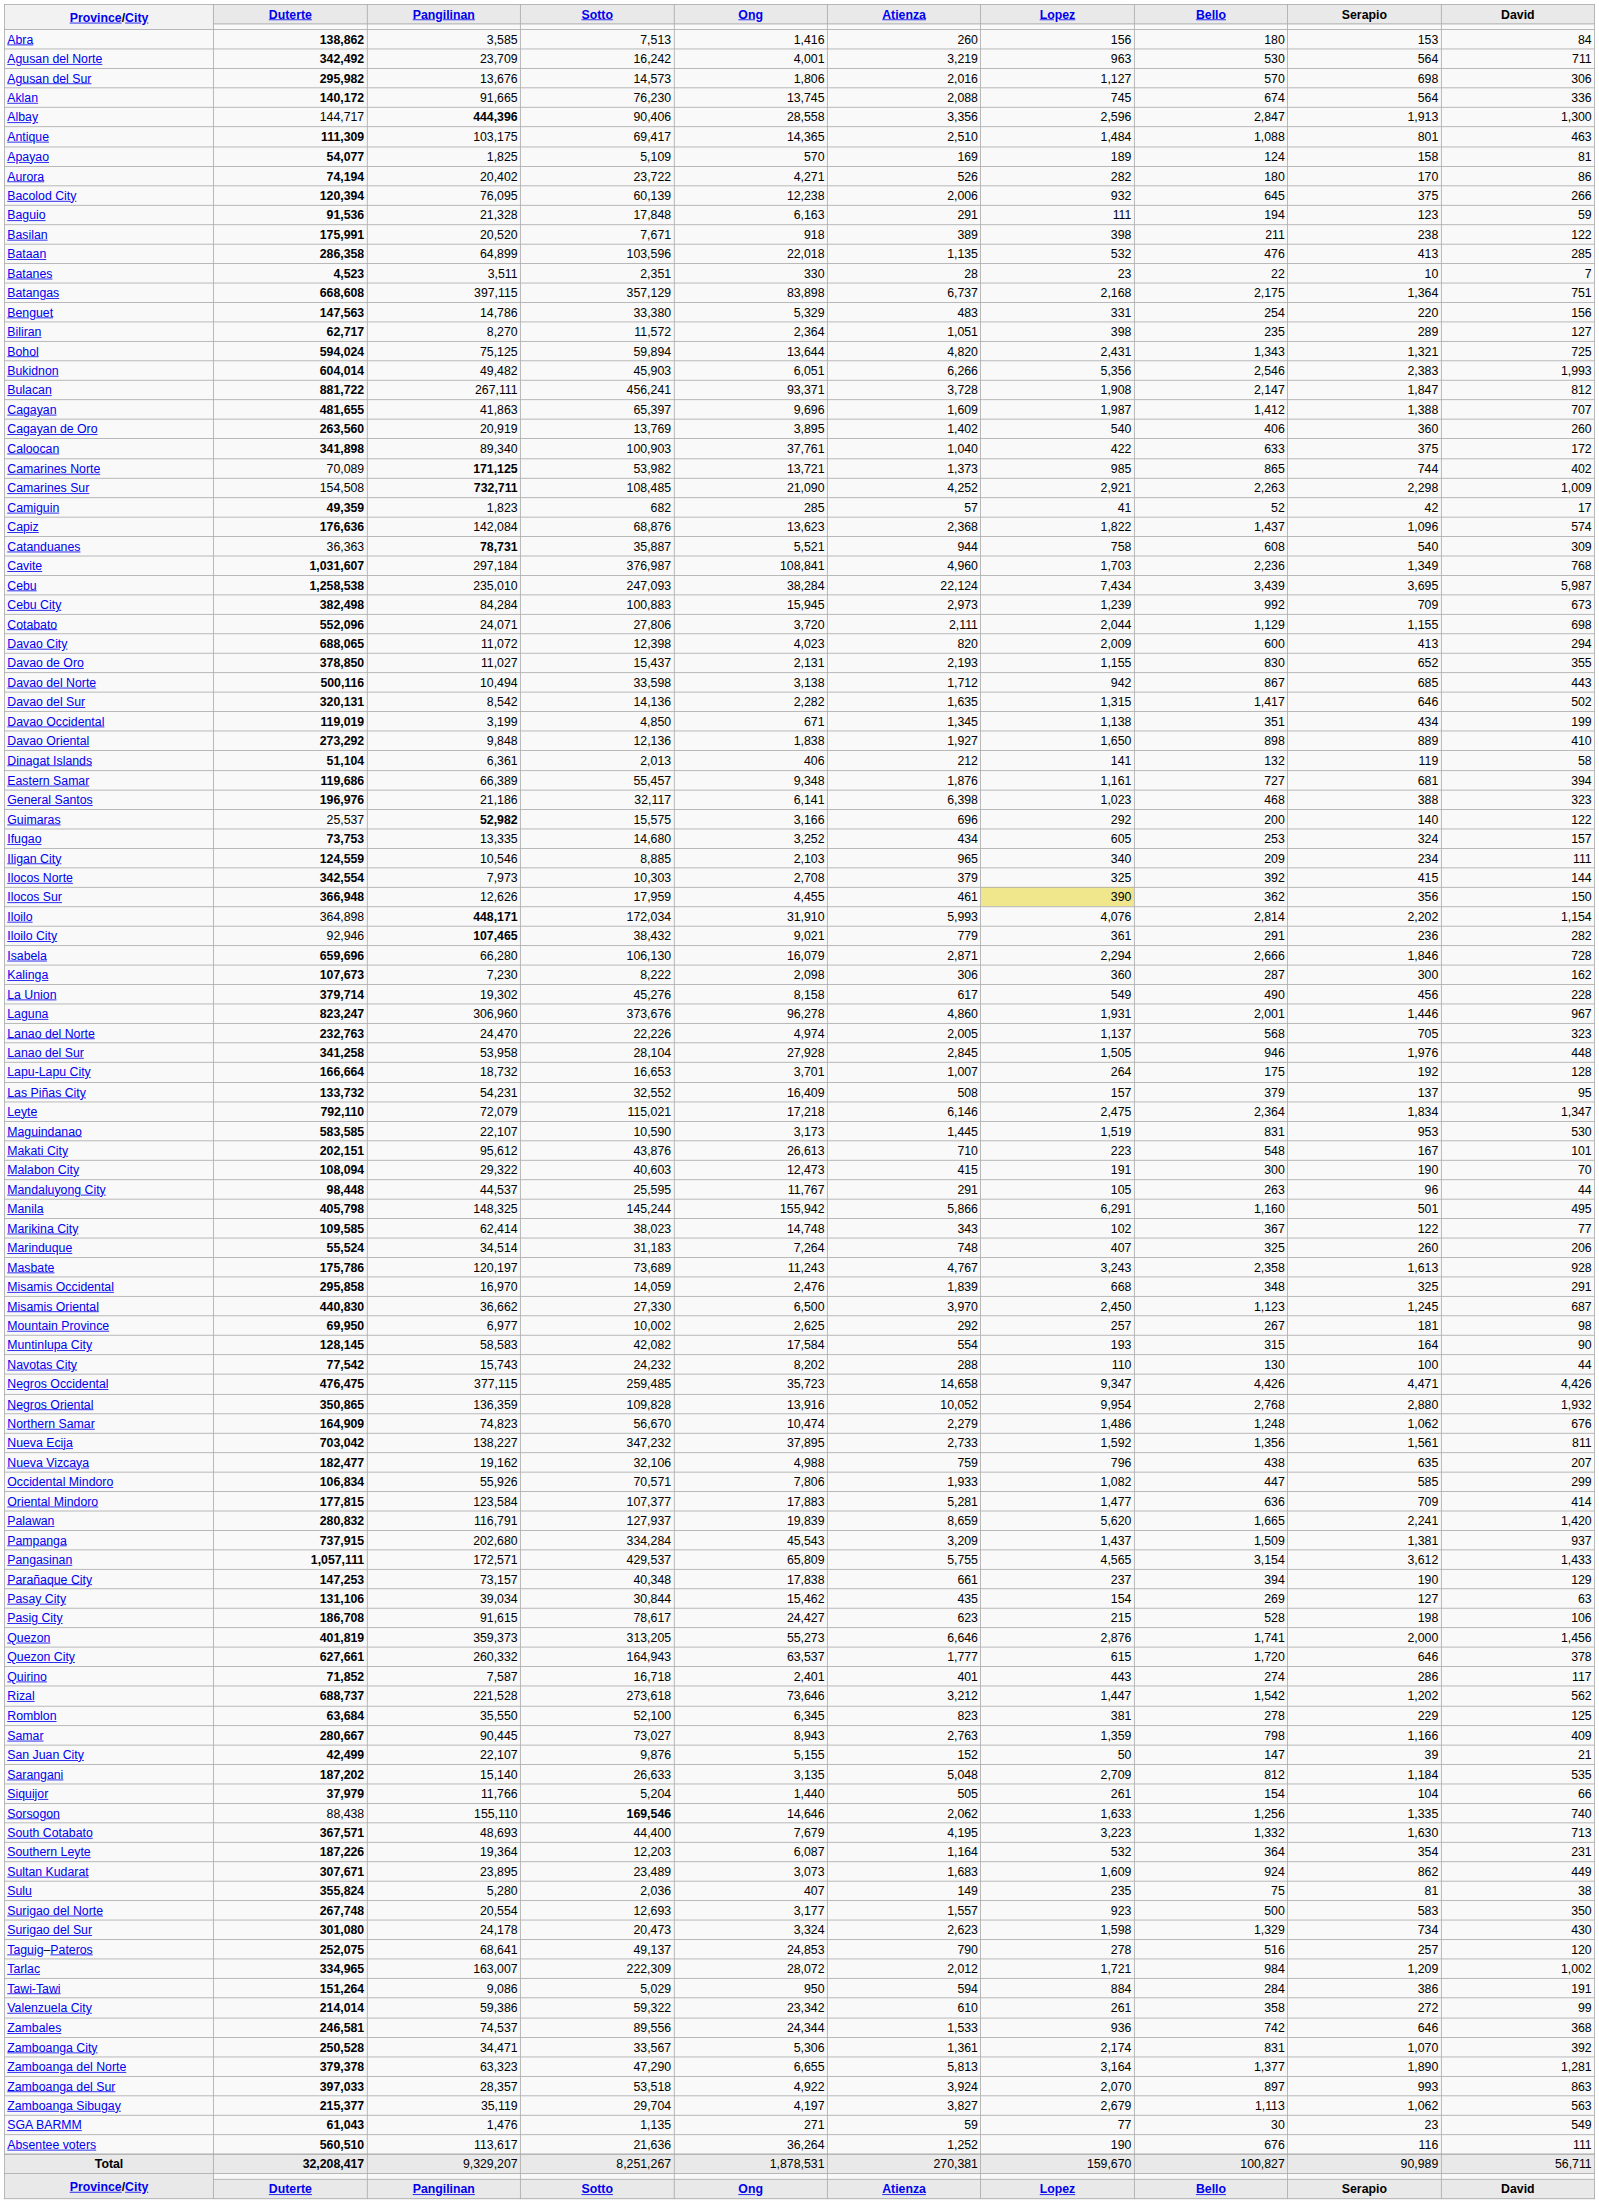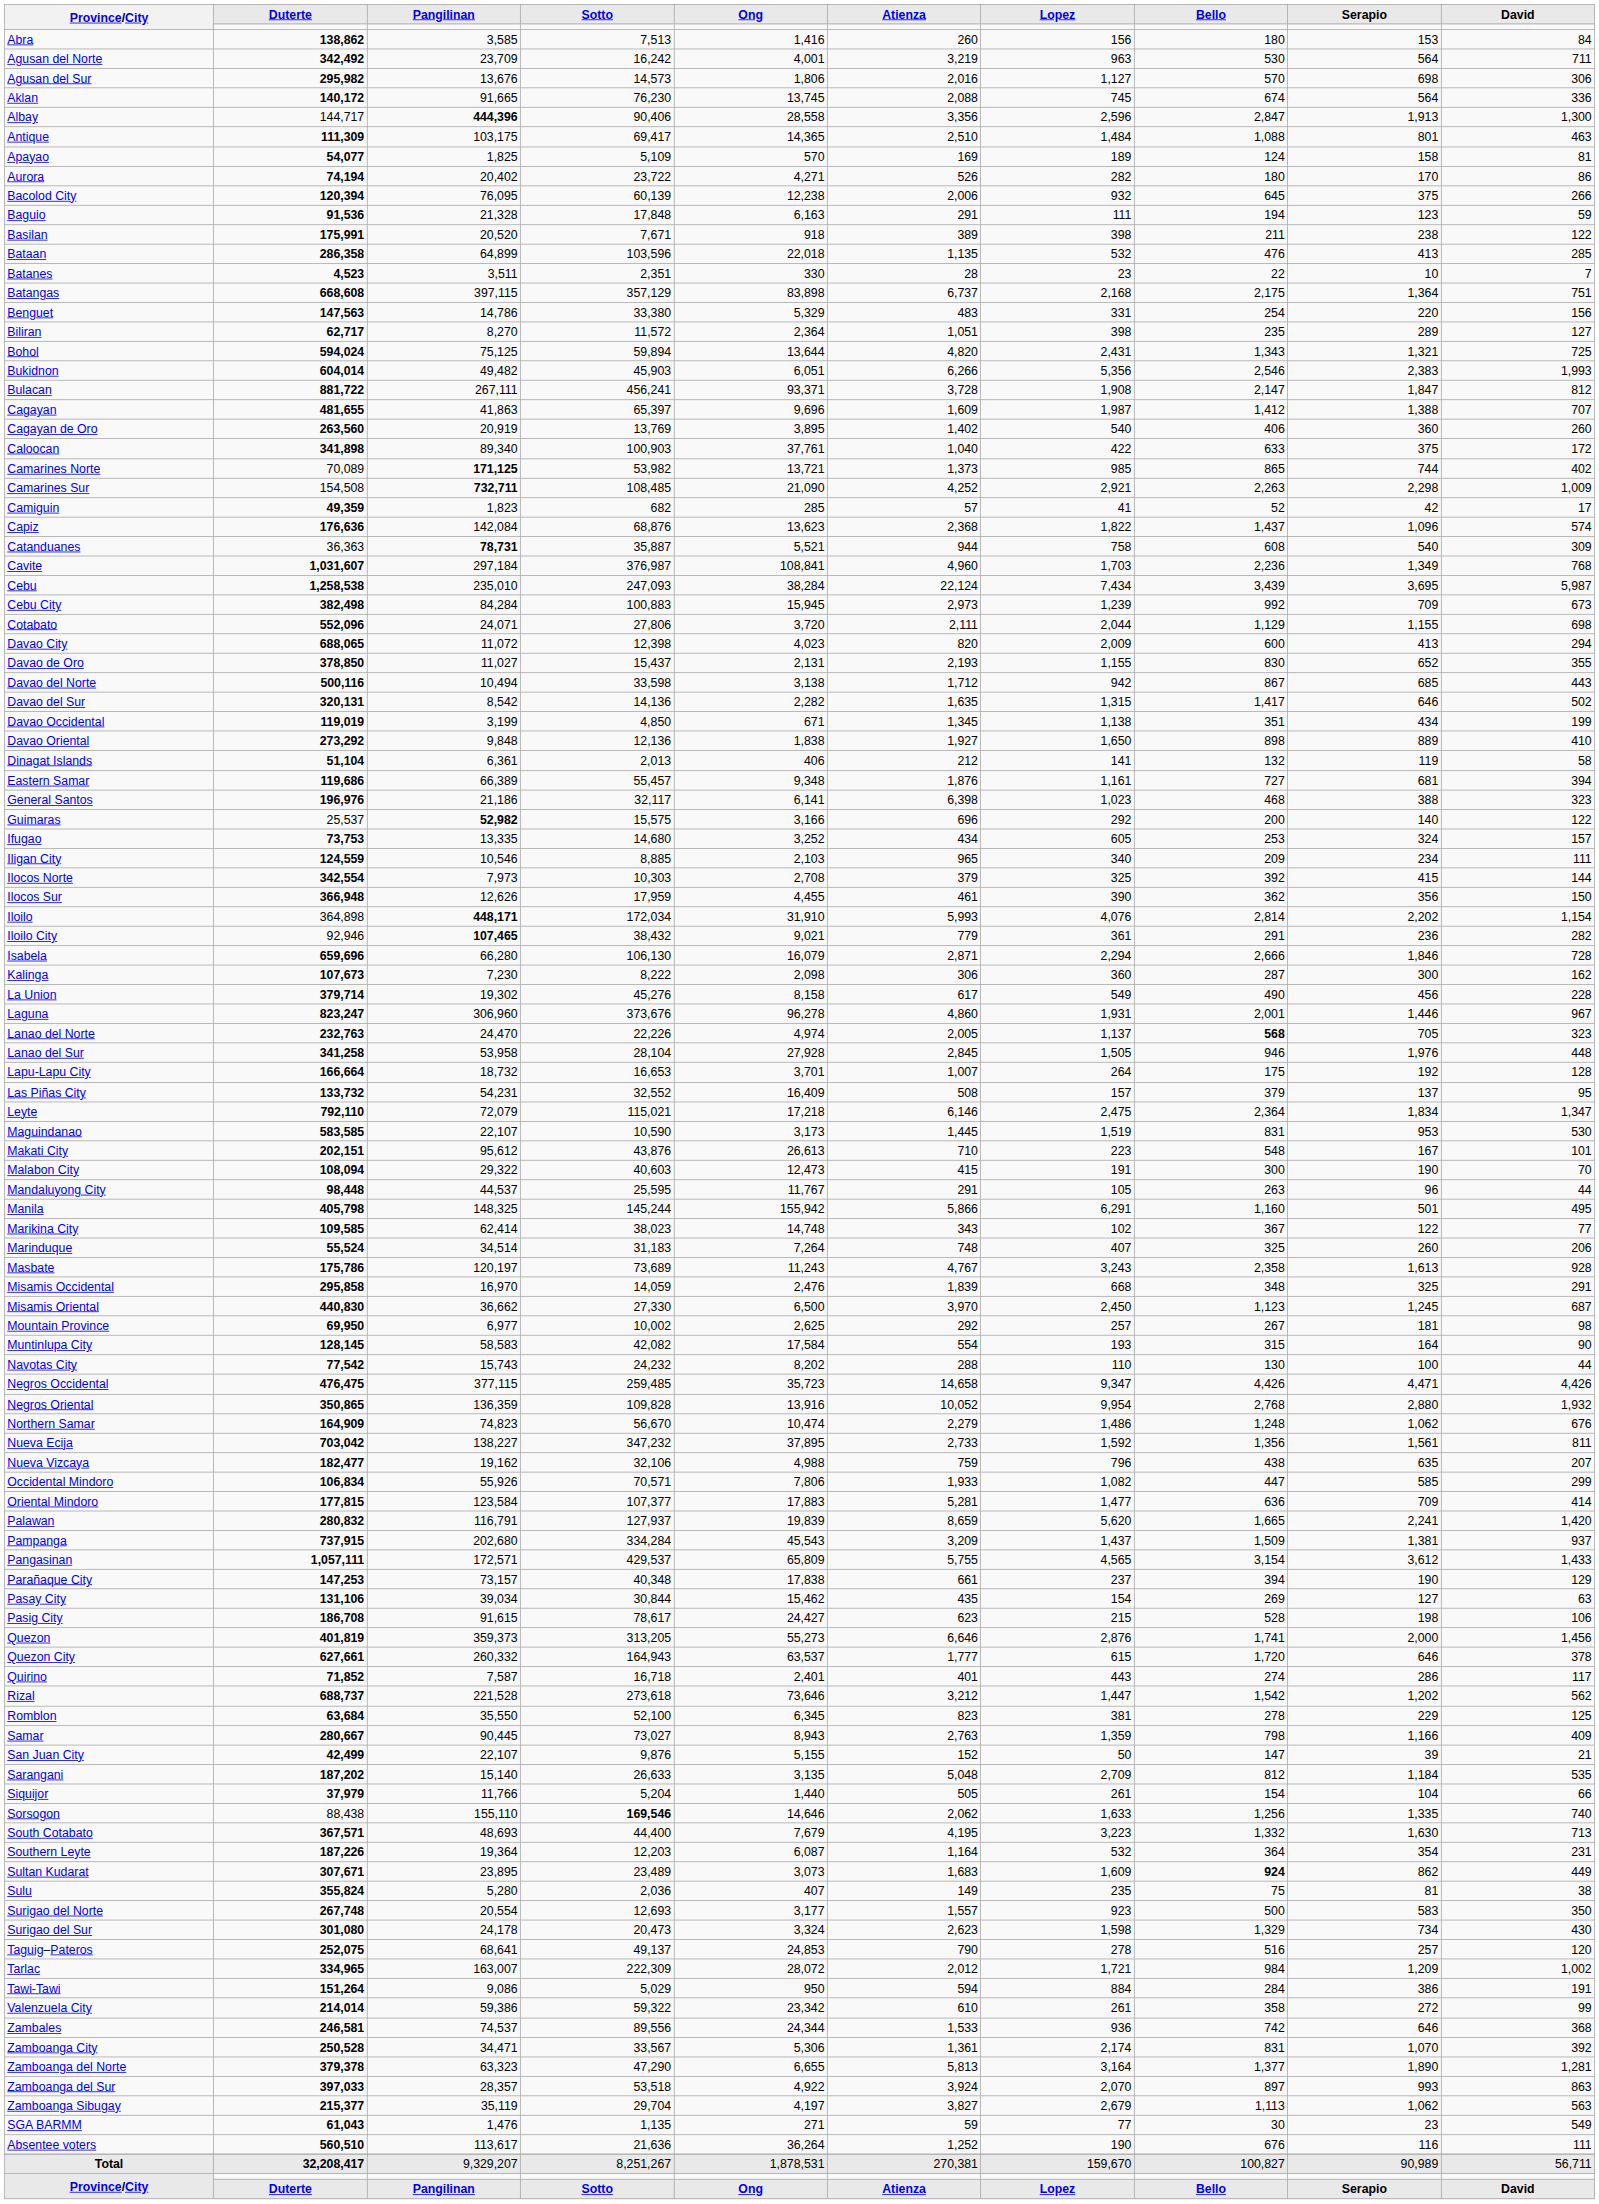Ilocos Sur | Lopez: khaki background -> no background
Lanao del Norte | Bello: normal -> bold
Sultan Kudarat | Bello: normal -> bold
